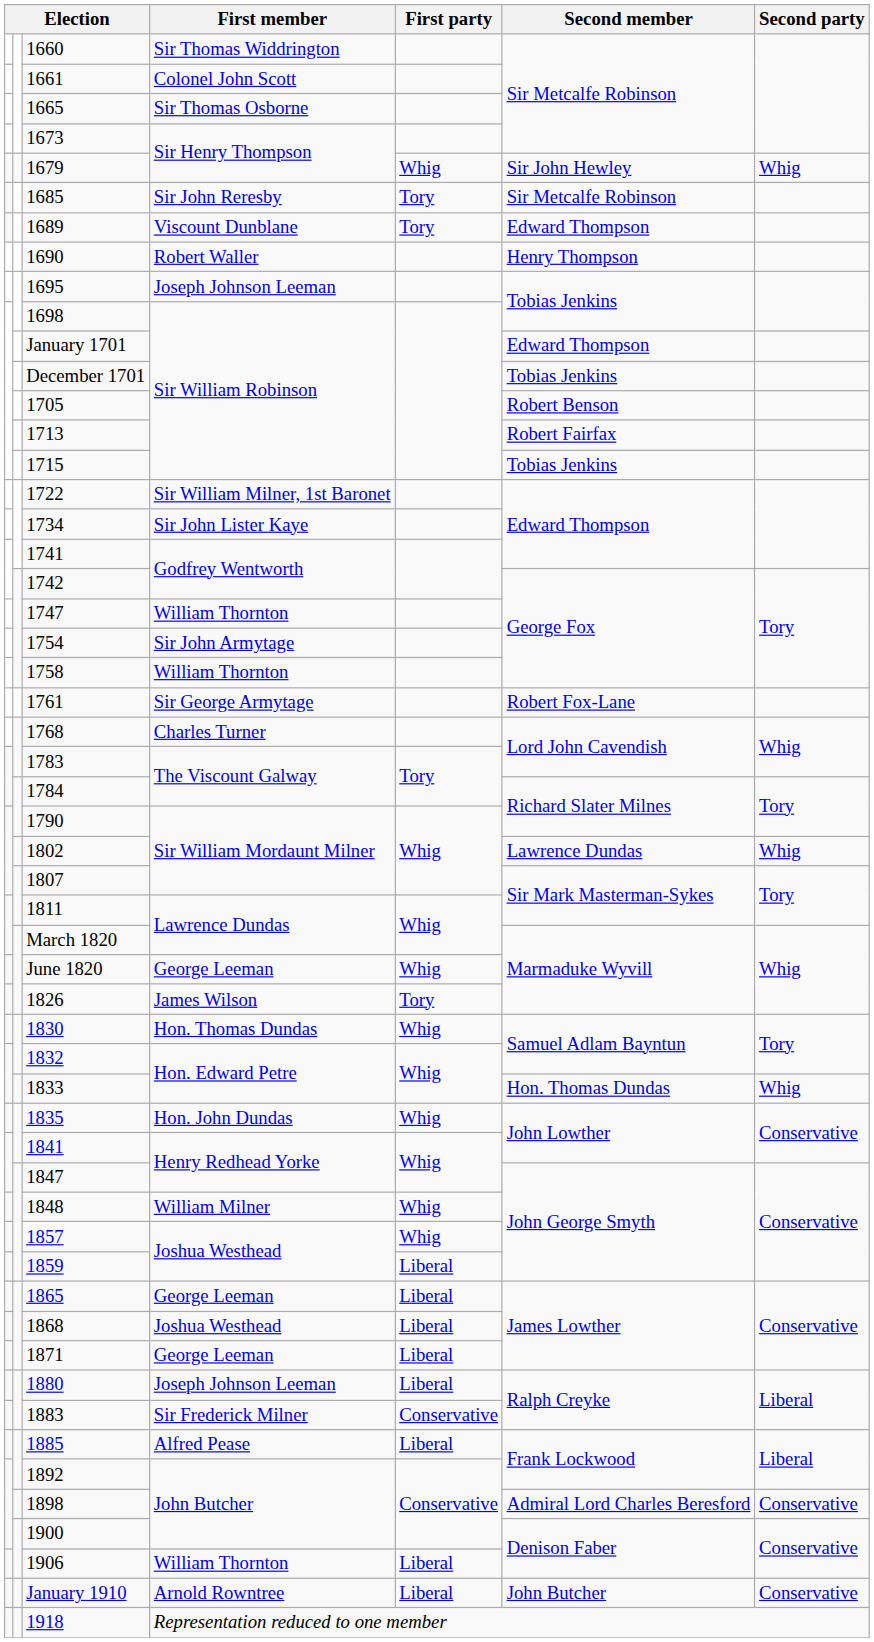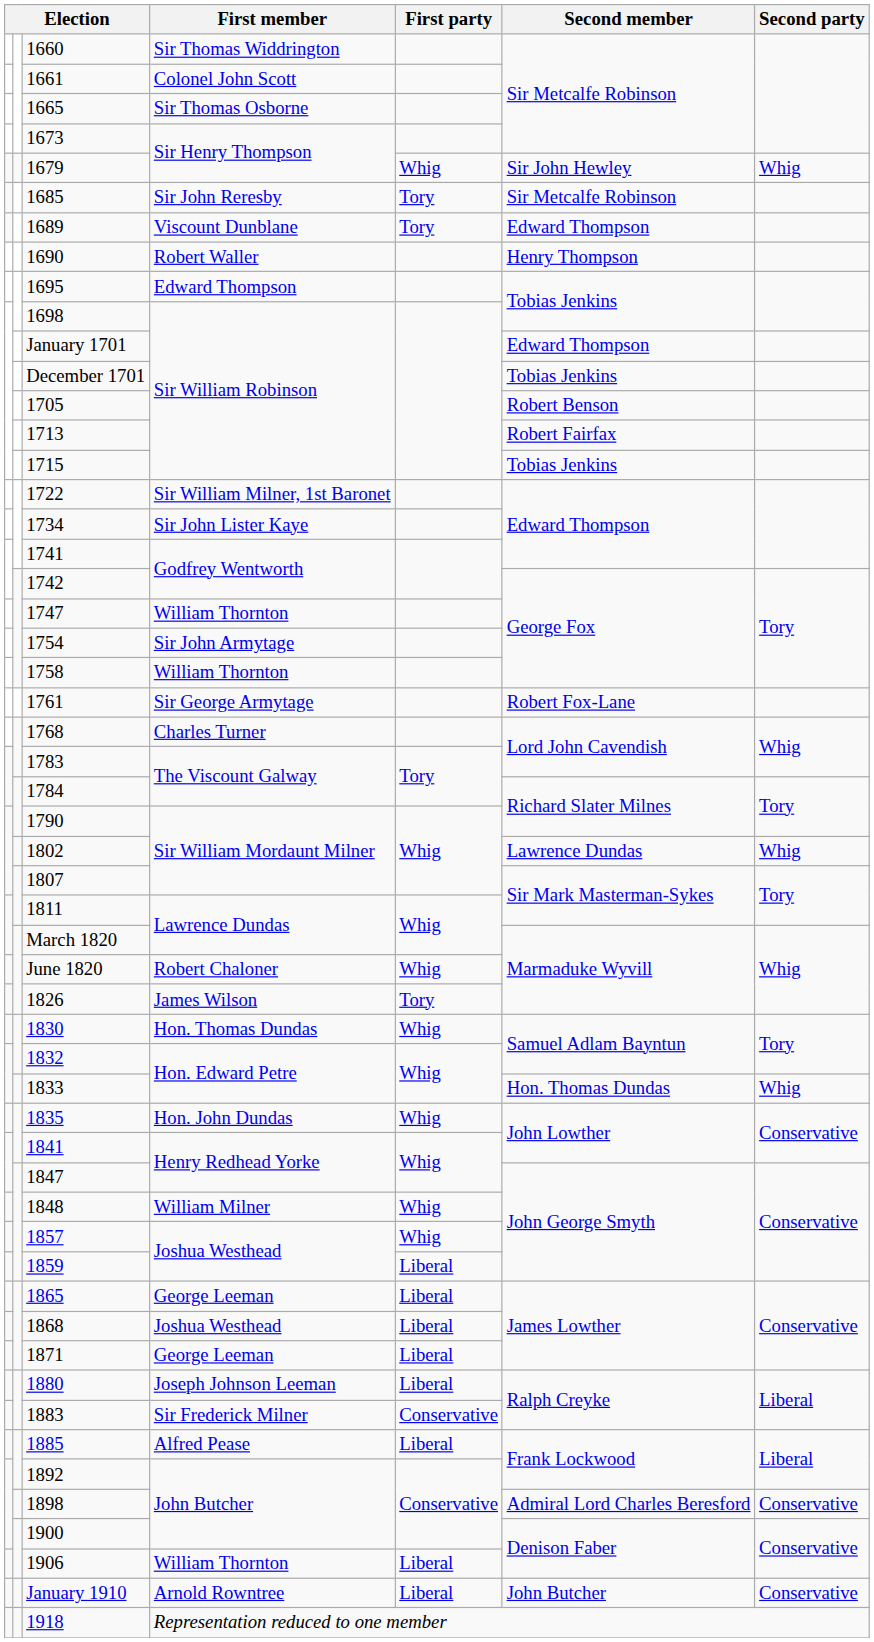1695 | First member: Joseph Johnson Leeman -> Edward Thompson
June 1820 | First member: George Leeman -> Robert Chaloner
